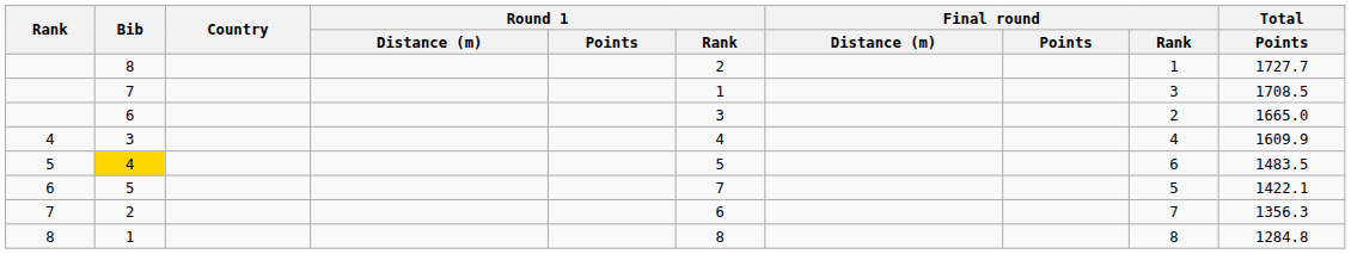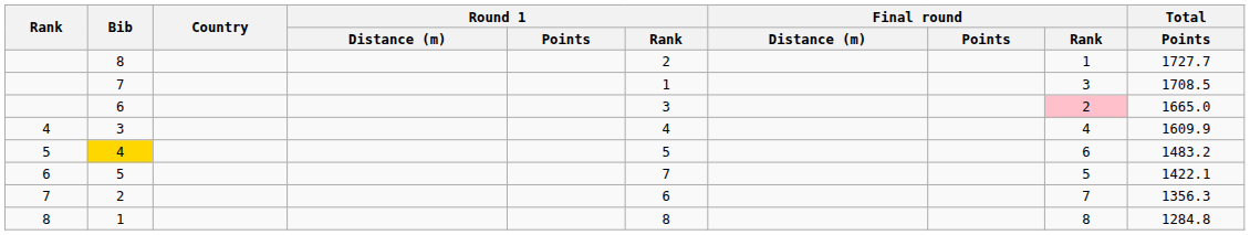row 5 | Final round / Rank: no background -> pink background
row 7 | Total / Points: 1483.5 -> 1483.2
